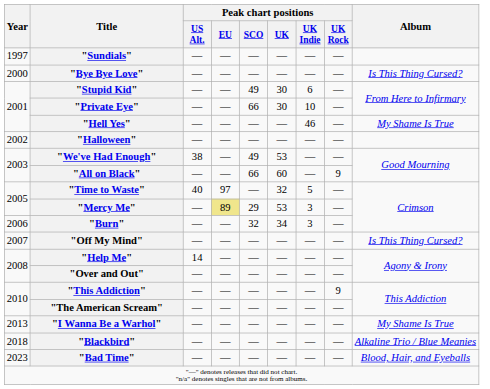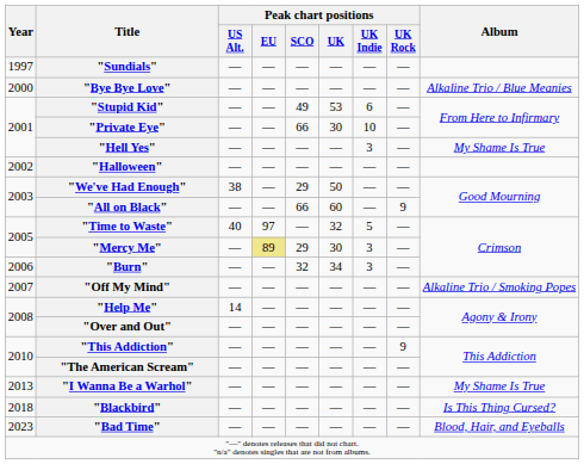"Bye Bye Love" | Album: Is This Thing Cursed? -> Alkaline Trio / Blue Meanies
"Stupid Kid" | Peak chart positions / UK: 30 -> 53
"Hell Yes" | Peak chart positions / UK Indie: 46 -> 3
"We've Had Enough" | Peak chart positions / SCO: 49 -> 29
"We've Had Enough" | Peak chart positions / UK: 53 -> 50
"Mercy Me" | Peak chart positions / UK: 53 -> 30
"Off My Mind" | Album: Is This Thing Cursed? -> Alkaline Trio / Smoking Popes
"Blackbird" | Album: Alkaline Trio / Blue Meanies -> Is This Thing Cursed?
